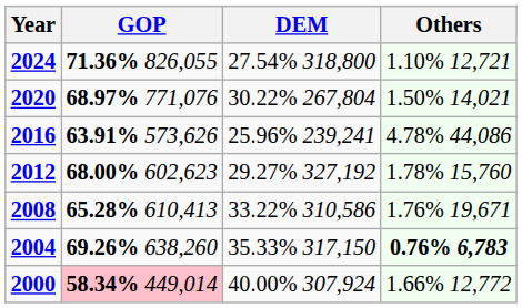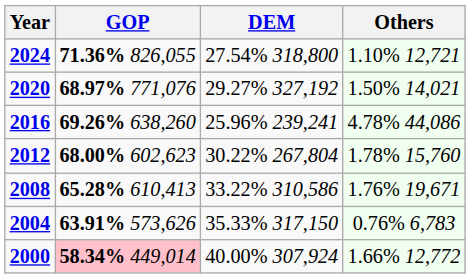2020 | DEM: 30.22% 267,804 -> 29.27% 327,192
2016 | GOP: 63.91% 573,626 -> 69.26% 638,260
2012 | DEM: 29.27% 327,192 -> 30.22% 267,804
2004 | GOP: 69.26% 638,260 -> 63.91% 573,626
2004 | Others: bold -> normal
